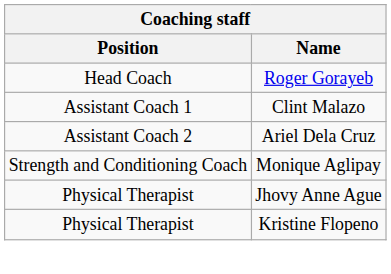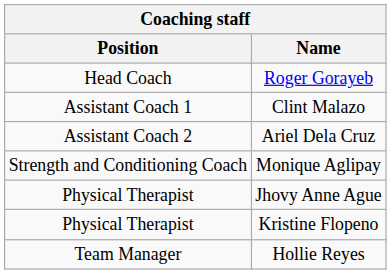+ row: Team Manager | Hollie Reyes
